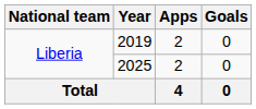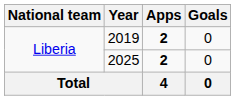2019 | Apps: normal -> bold
2025 | Apps: normal -> bold
